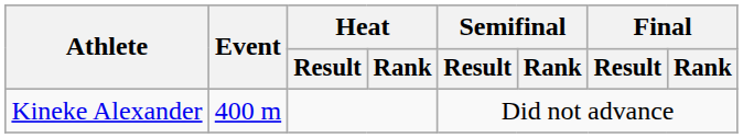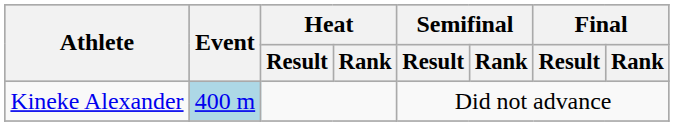Kineke Alexander | Event: no background -> lightblue background
